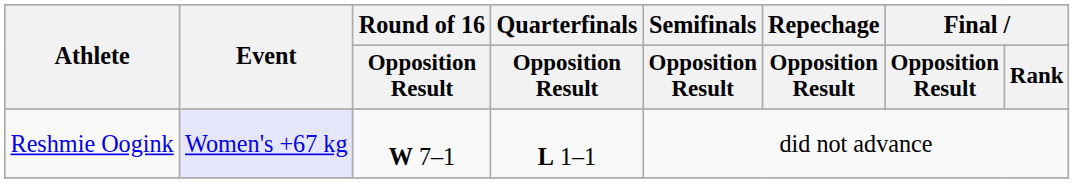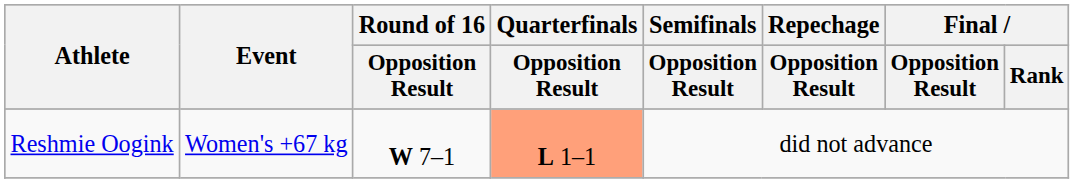Reshmie Oogink | Event: lavender background -> no background
Reshmie Oogink | Quarterfinals / Opposition Result: no background -> lightsalmon background
